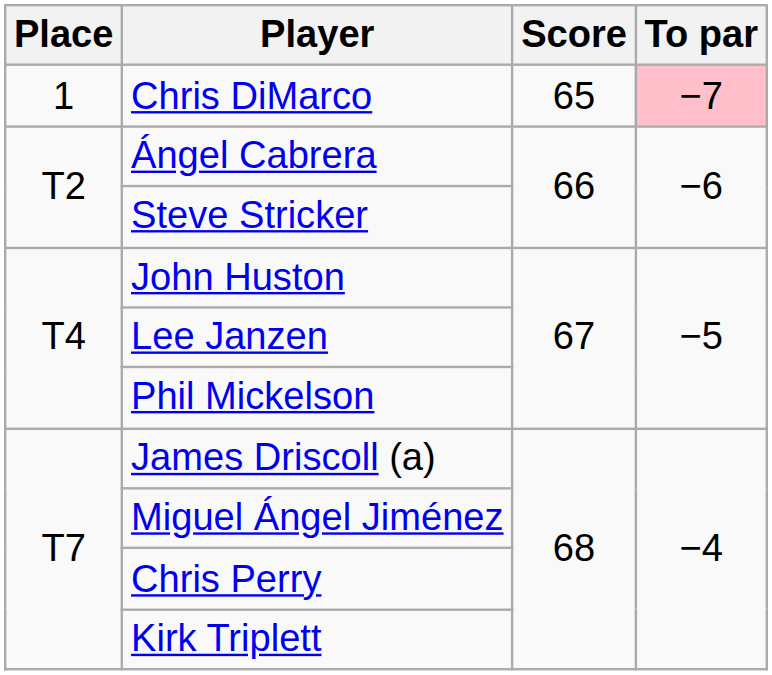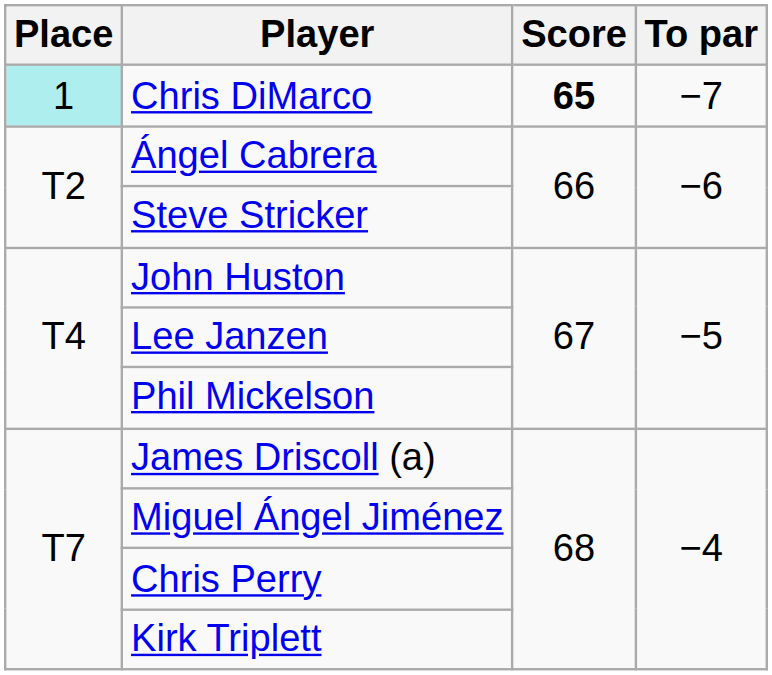Chris DiMarco | Place: no background -> paleturquoise background
Chris DiMarco | Score: normal -> bold
Chris DiMarco | To par: pink background -> no background
